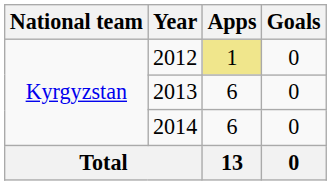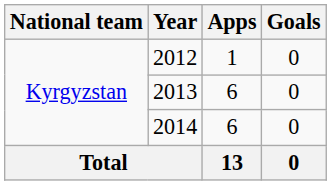2012 | Apps: khaki background -> no background
